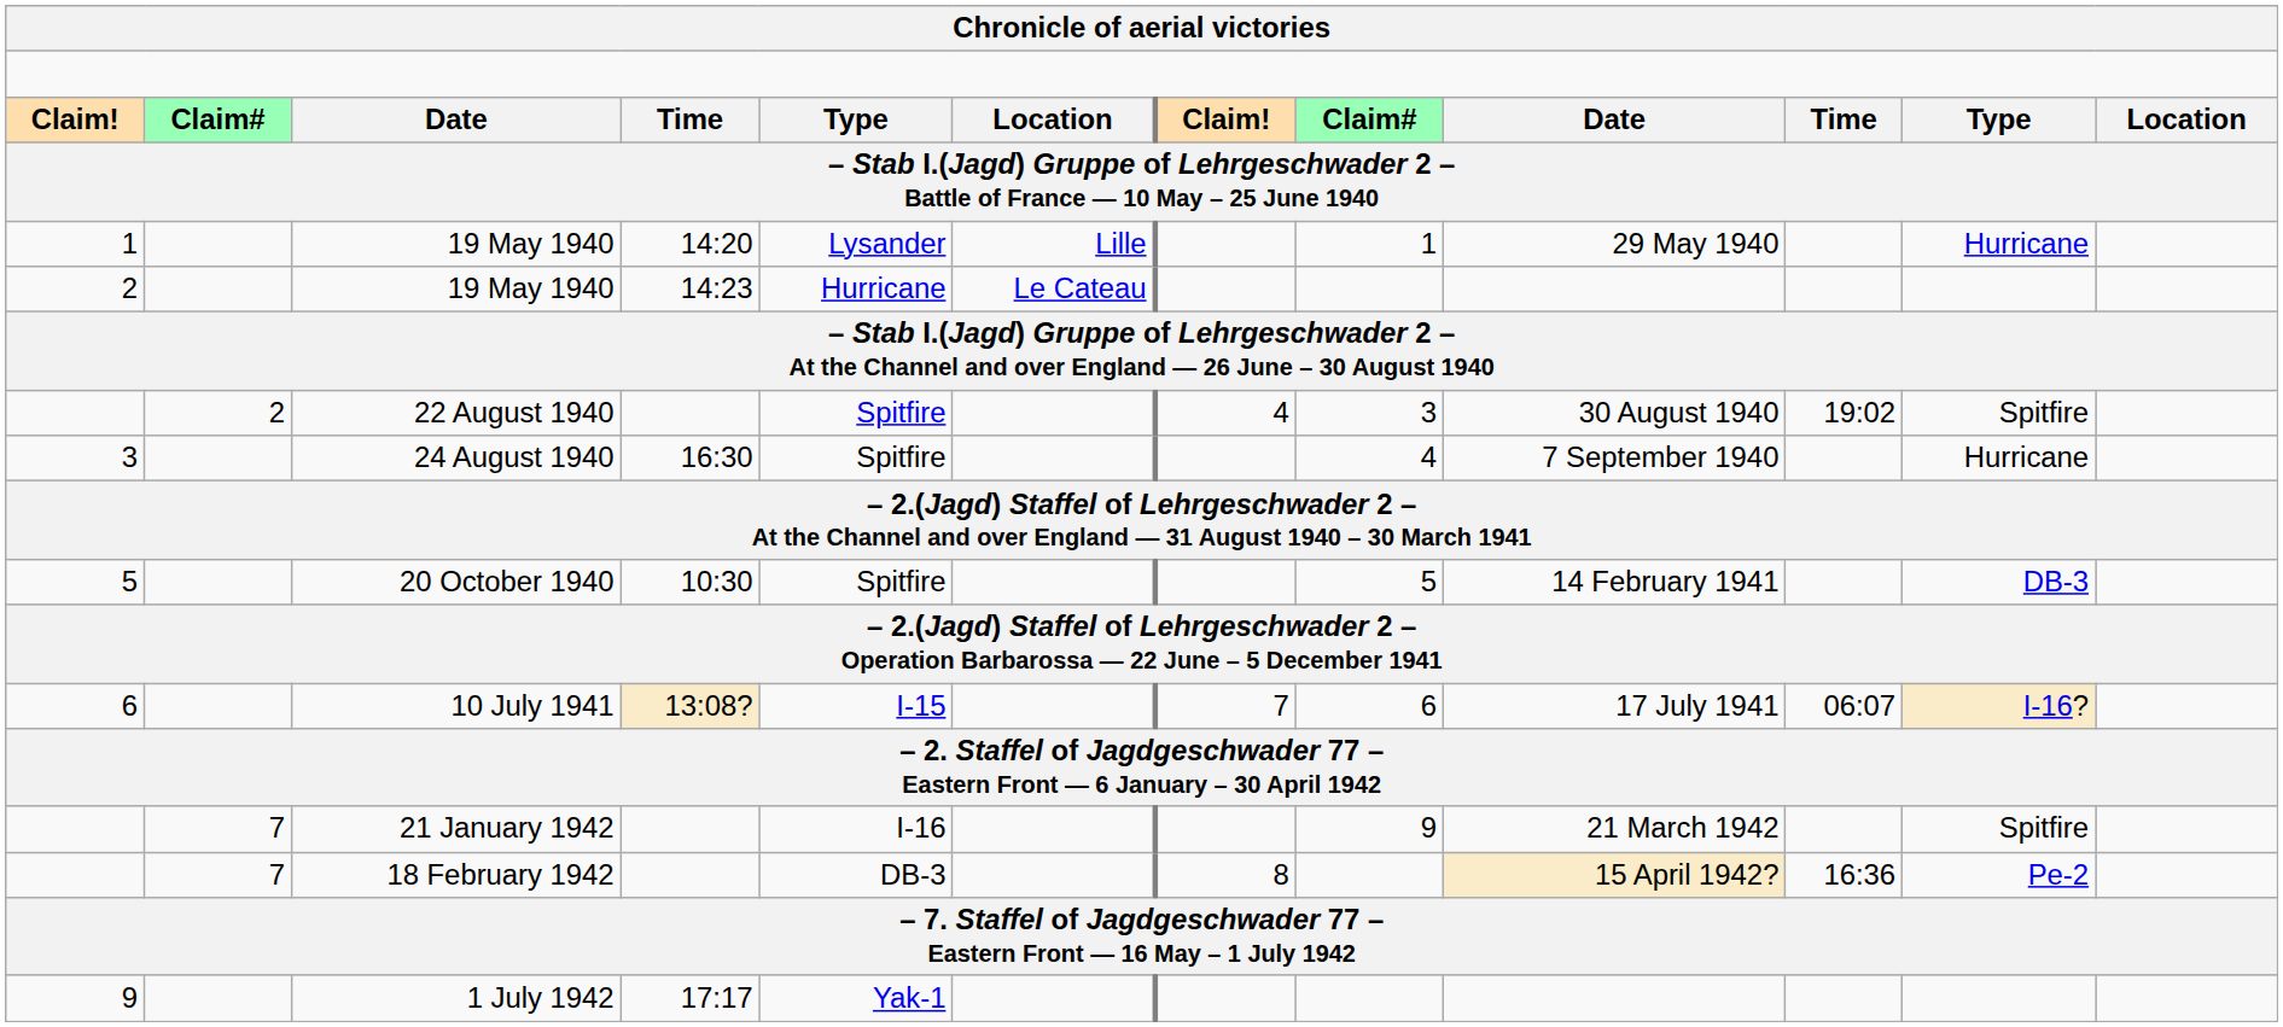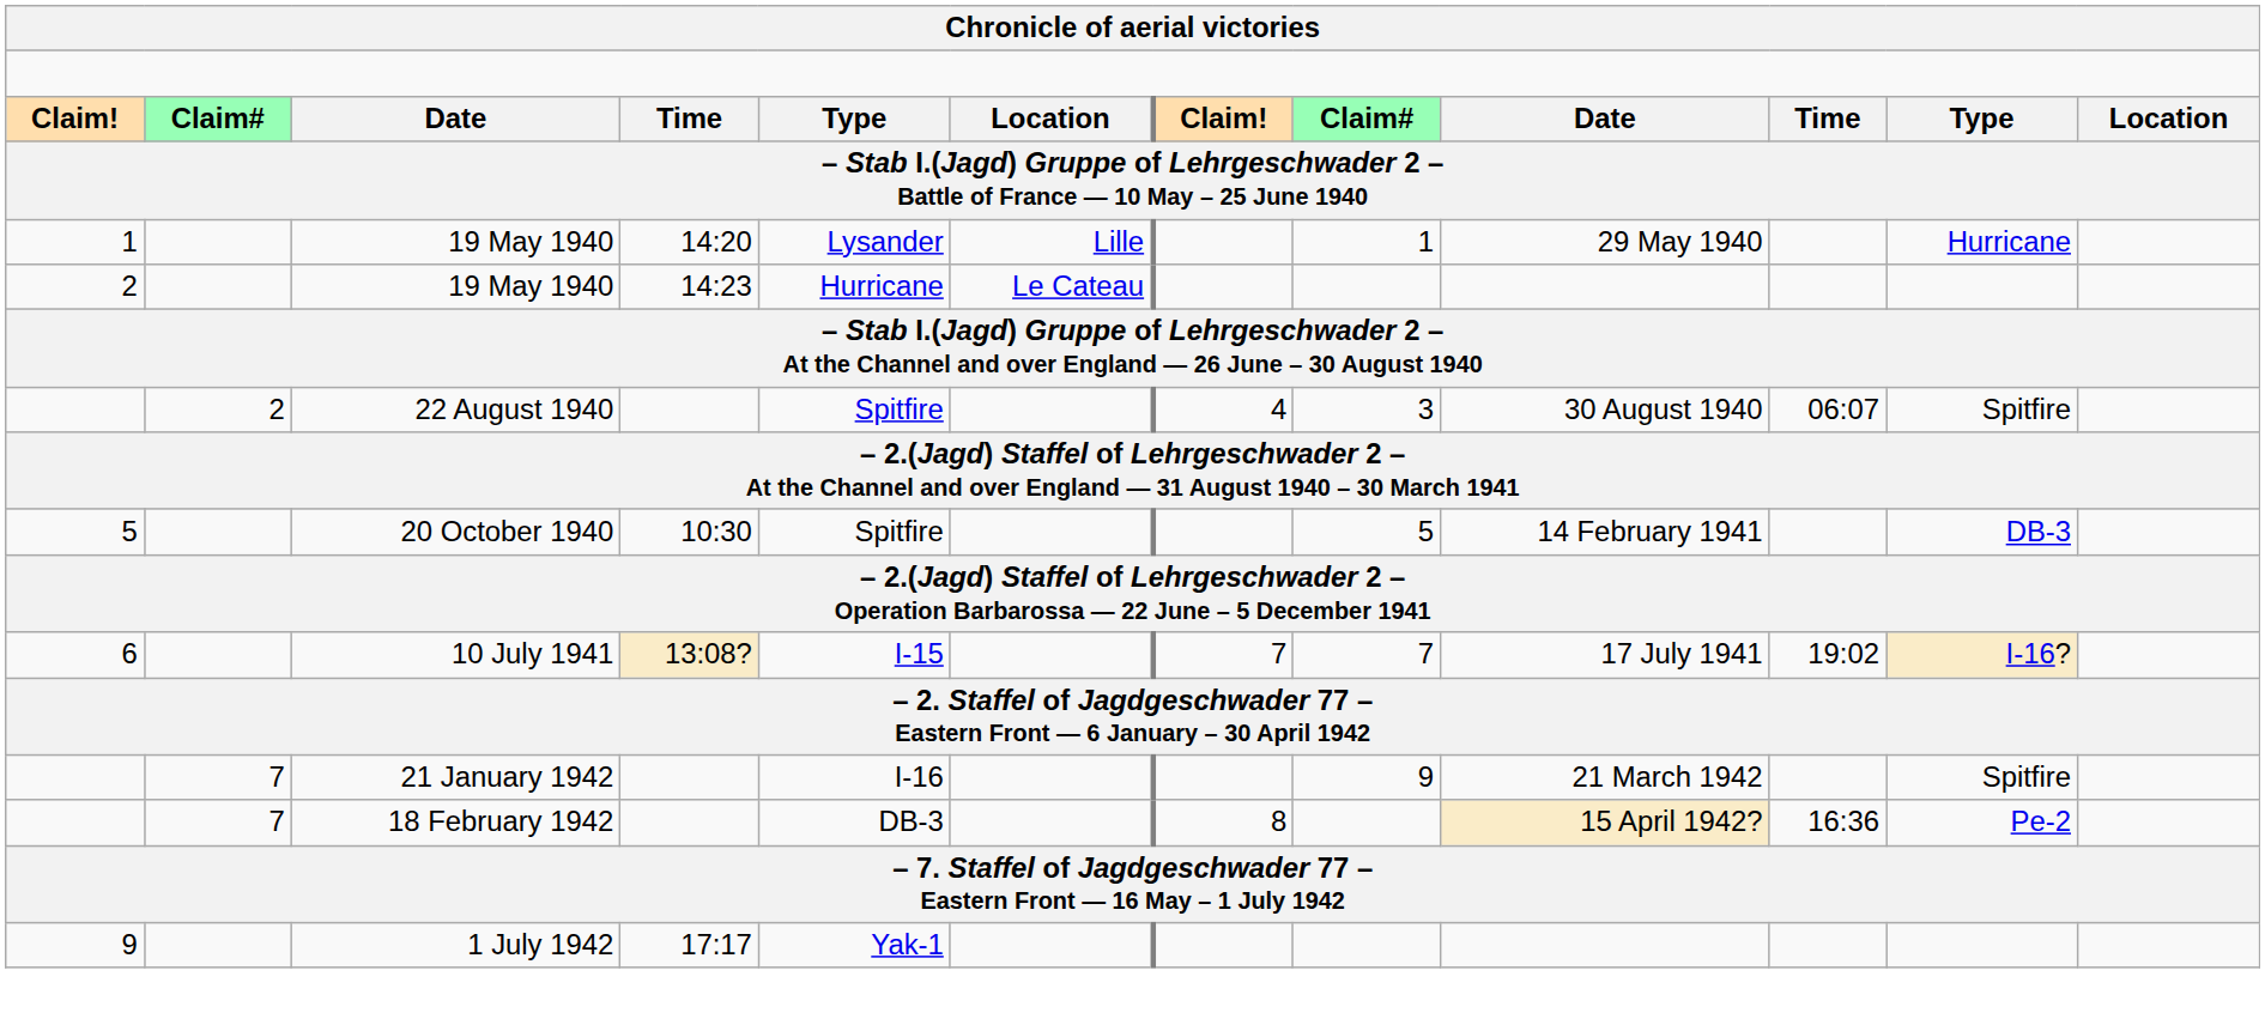22 August 1940 | column 10: 19:02 -> 06:07
- row: 3 | 24 August 1940 | 16:30 | Spitfire | 4 | 7 September 1940 | Hurricane
10 July 1941 | column 8: 6 -> 7
10 July 1941 | column 10: 06:07 -> 19:02
